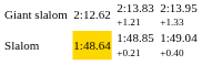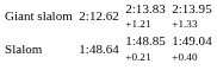Slalom | column 2: gold background -> no background
